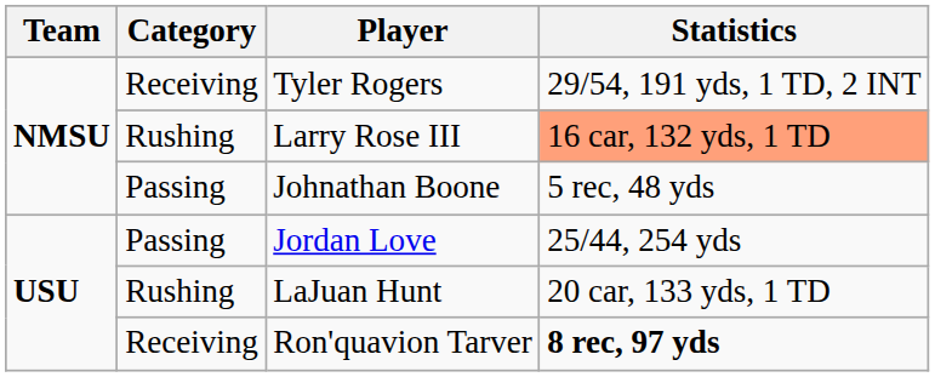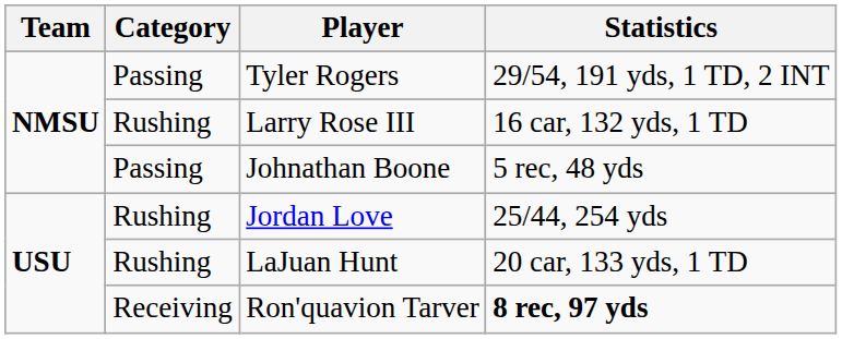Tyler Rogers | Category: Receiving -> Passing
Larry Rose III | Statistics: lightsalmon background -> no background
Jordan Love | Category: Passing -> Rushing
